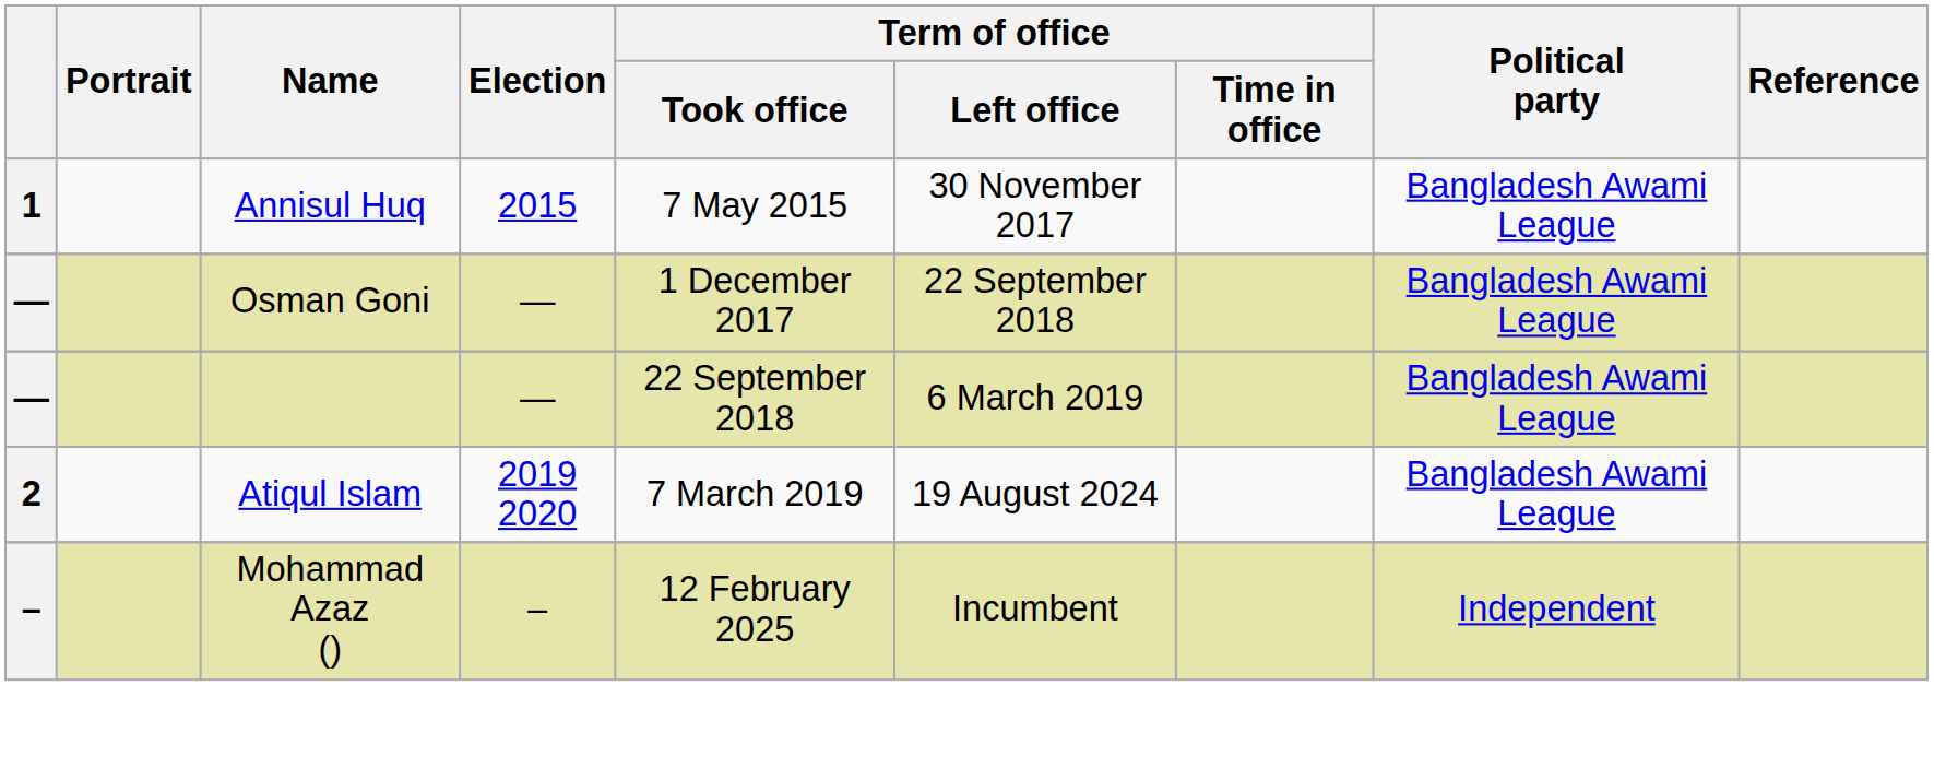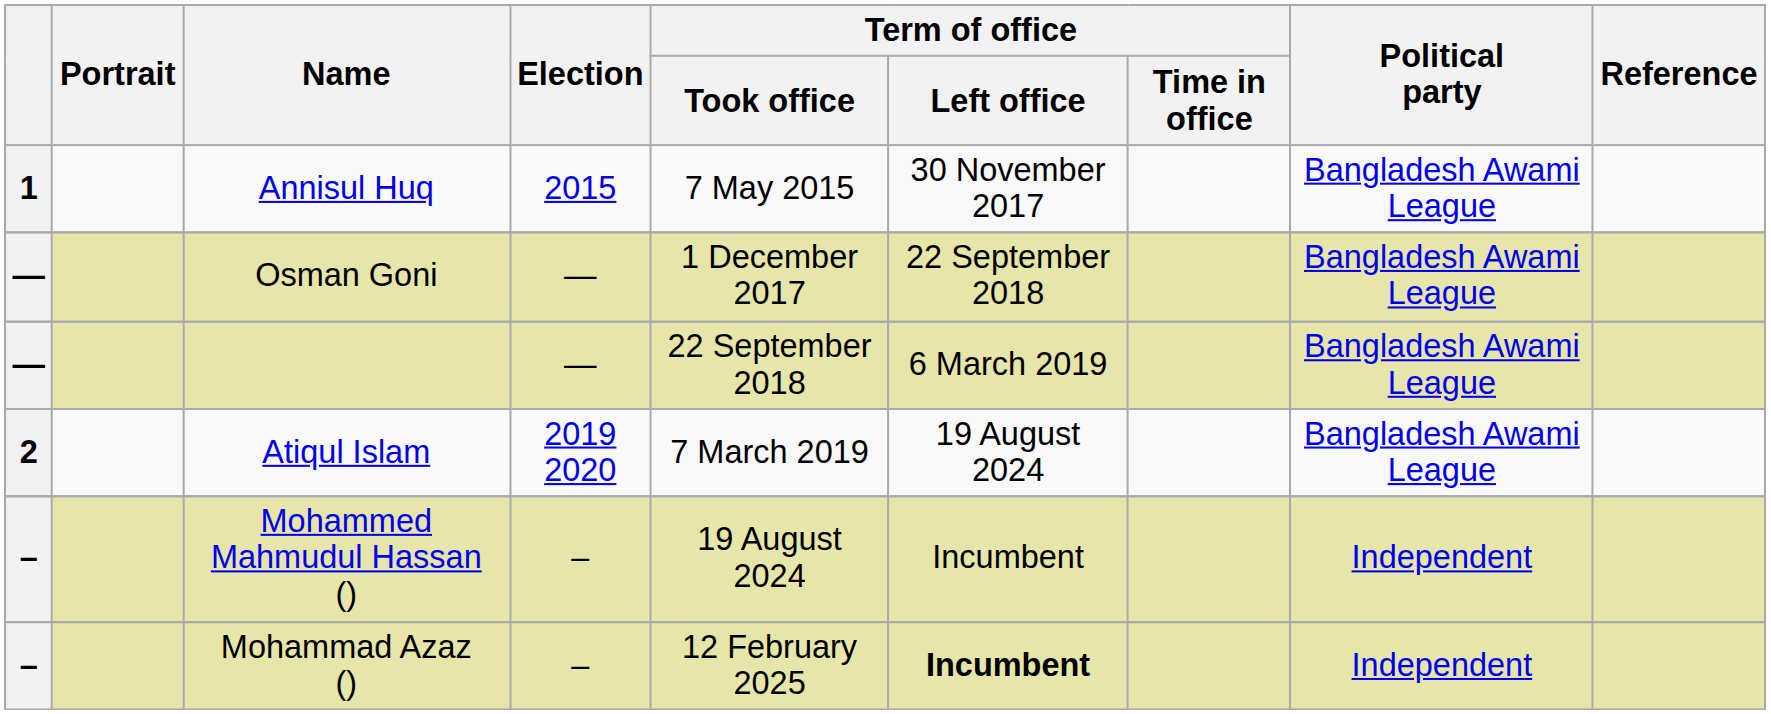+ row: – | Mohammed Mahmudul Hassan () | – | 19 August 2024 | Incumbent | Independent
Mohammad Azaz () | Term of office / Left office: normal -> bold
